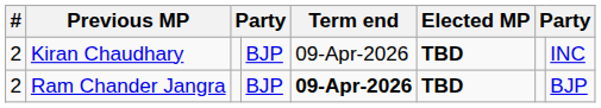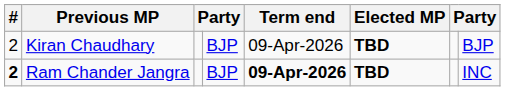Kiran Chaudhary | column 8: INC -> BJP
Ram Chander Jangra | #: normal -> bold
Ram Chander Jangra | column 8: BJP -> INC
